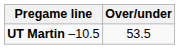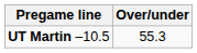UT Martin –10.5 | Over/under: 53.5 -> 55.3
